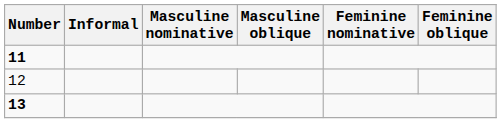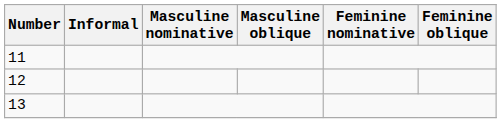11 | Number: bold -> normal
13 | Number: bold -> normal
